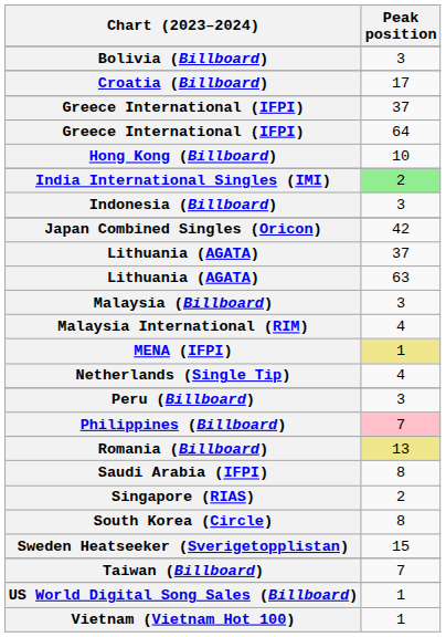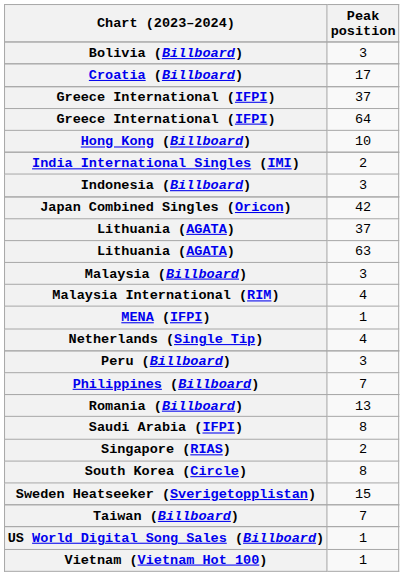row 7 | Peak position: lightgreen background -> no background
row 14 | Peak position: khaki background -> no background
row 17 | Peak position: pink background -> no background
row 18 | Peak position: khaki background -> no background
